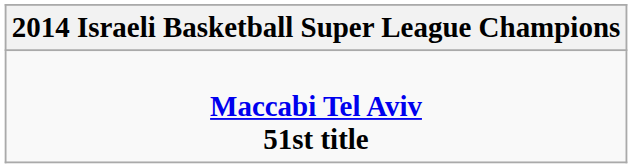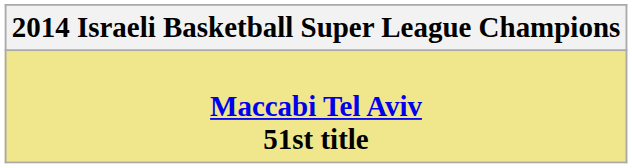row 2 | column 1: no background -> khaki background
